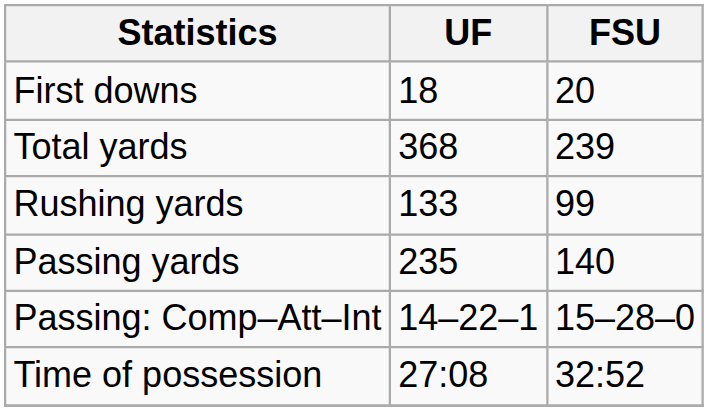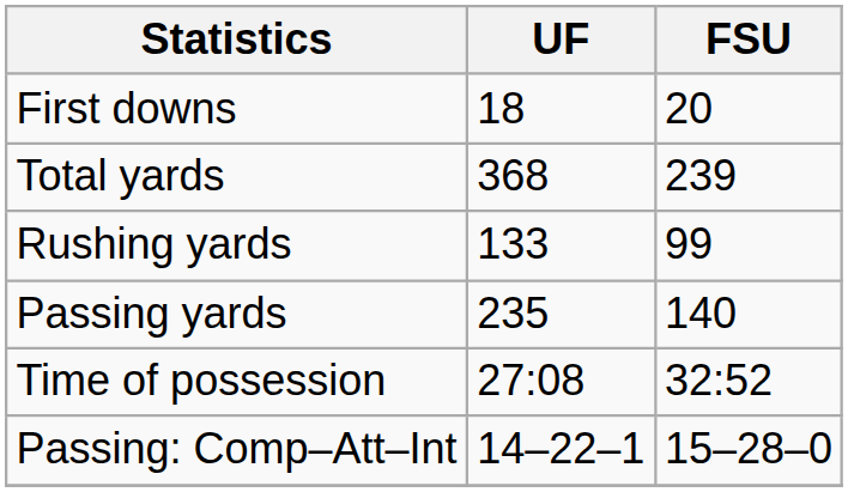rows swapped: Passing: Comp–Att–Int <-> Time of possession
